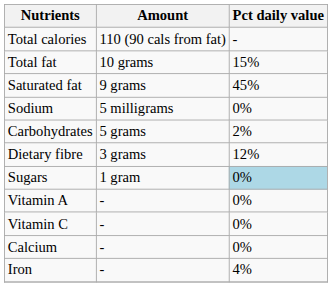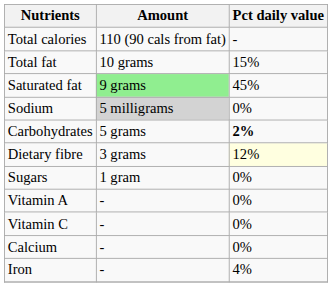Saturated fat | Amount: no background -> lightgreen background
Sodium | Amount: no background -> lightgrey background
Carbohydrates | Pct daily value: normal -> bold
Dietary fibre | Pct daily value: no background -> lightyellow background
Sugars | Pct daily value: lightblue background -> no background
